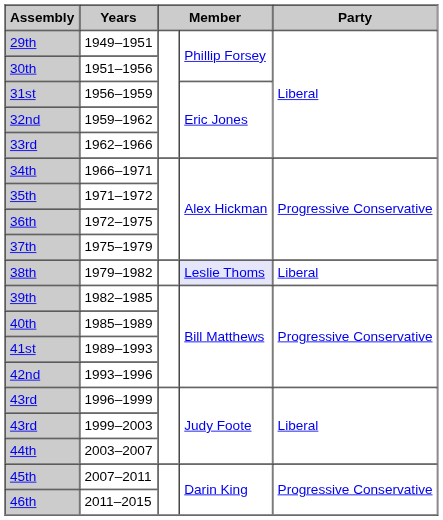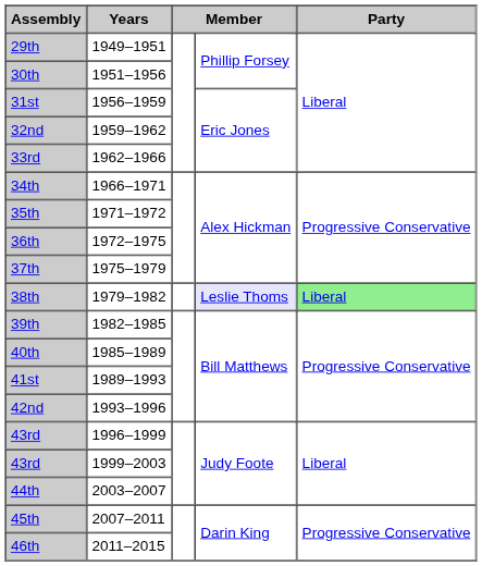38th | Party: no background -> lightgreen background
